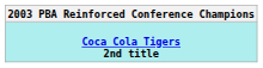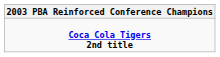row 2 | column 1: paleturquoise background -> no background
